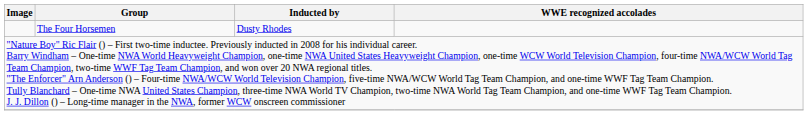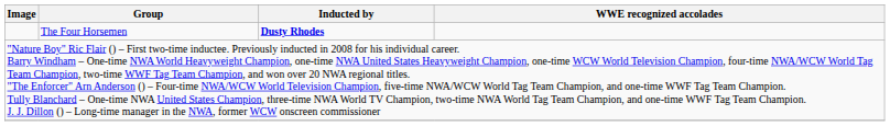row 2 | Inducted by: normal -> bold
